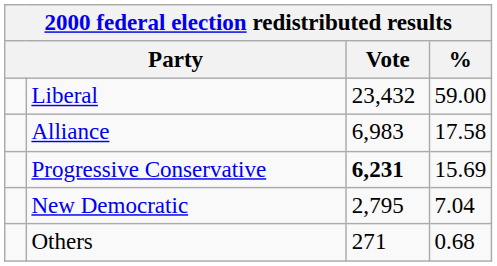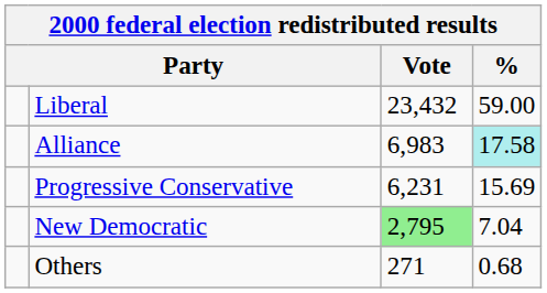Alliance | %: no background -> paleturquoise background
Progressive Conservative | Vote: bold -> normal
New Democratic | Vote: no background -> lightgreen background
